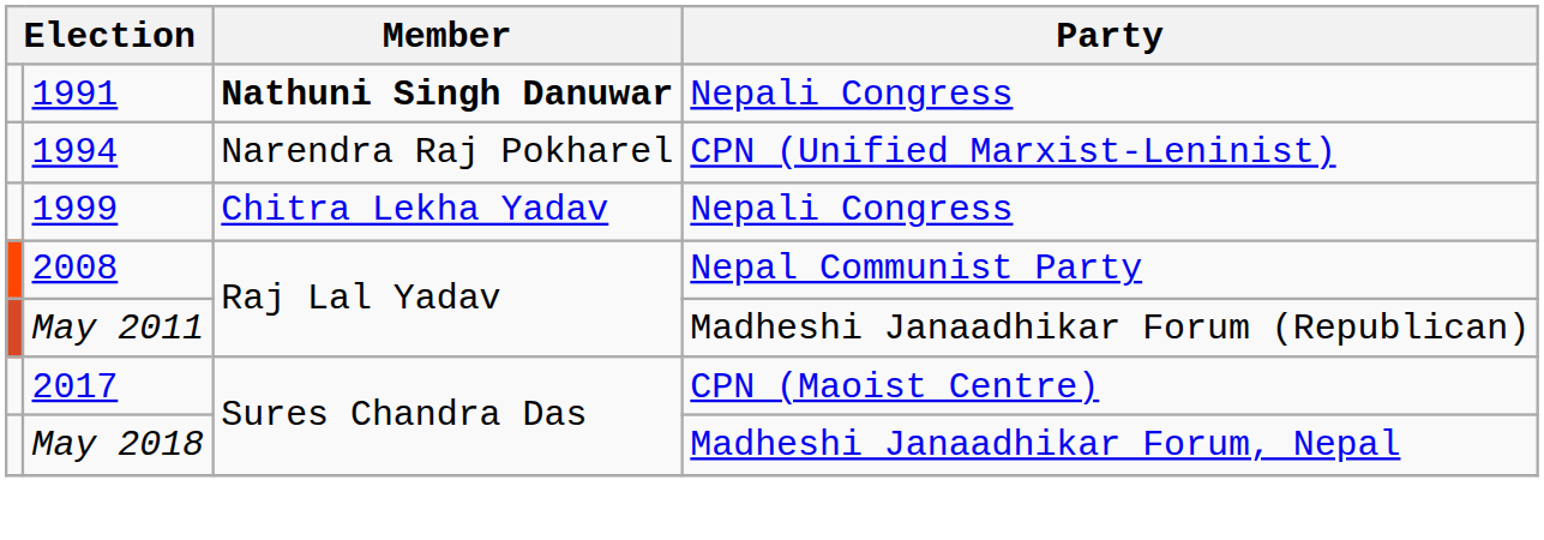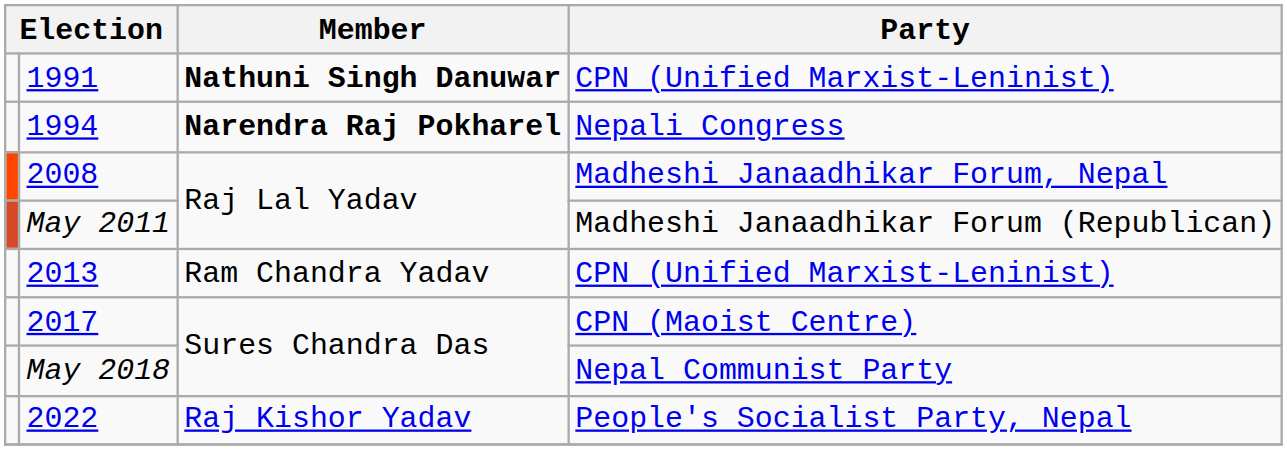1991 | Party: Nepali Congress -> CPN (Unified Marxist-Leninist)
1994 | Member: normal -> bold
1994 | Party: CPN (Unified Marxist-Leninist) -> Nepali Congress
- row: 1999 | Chitra Lekha Yadav | Nepali Congress
2008 | Party: Nepal Communist Party -> Madheshi Janaadhikar Forum, Nepal
+ row: 2013 | Ram Chandra Yadav | CPN (Unified Marxist-Leninist)
May 2018 | Party: Madheshi Janaadhikar Forum, Nepal -> Nepal Communist Party
+ row: 2022 | Raj Kishor Yadav | People's Socialist Party, Nepal
